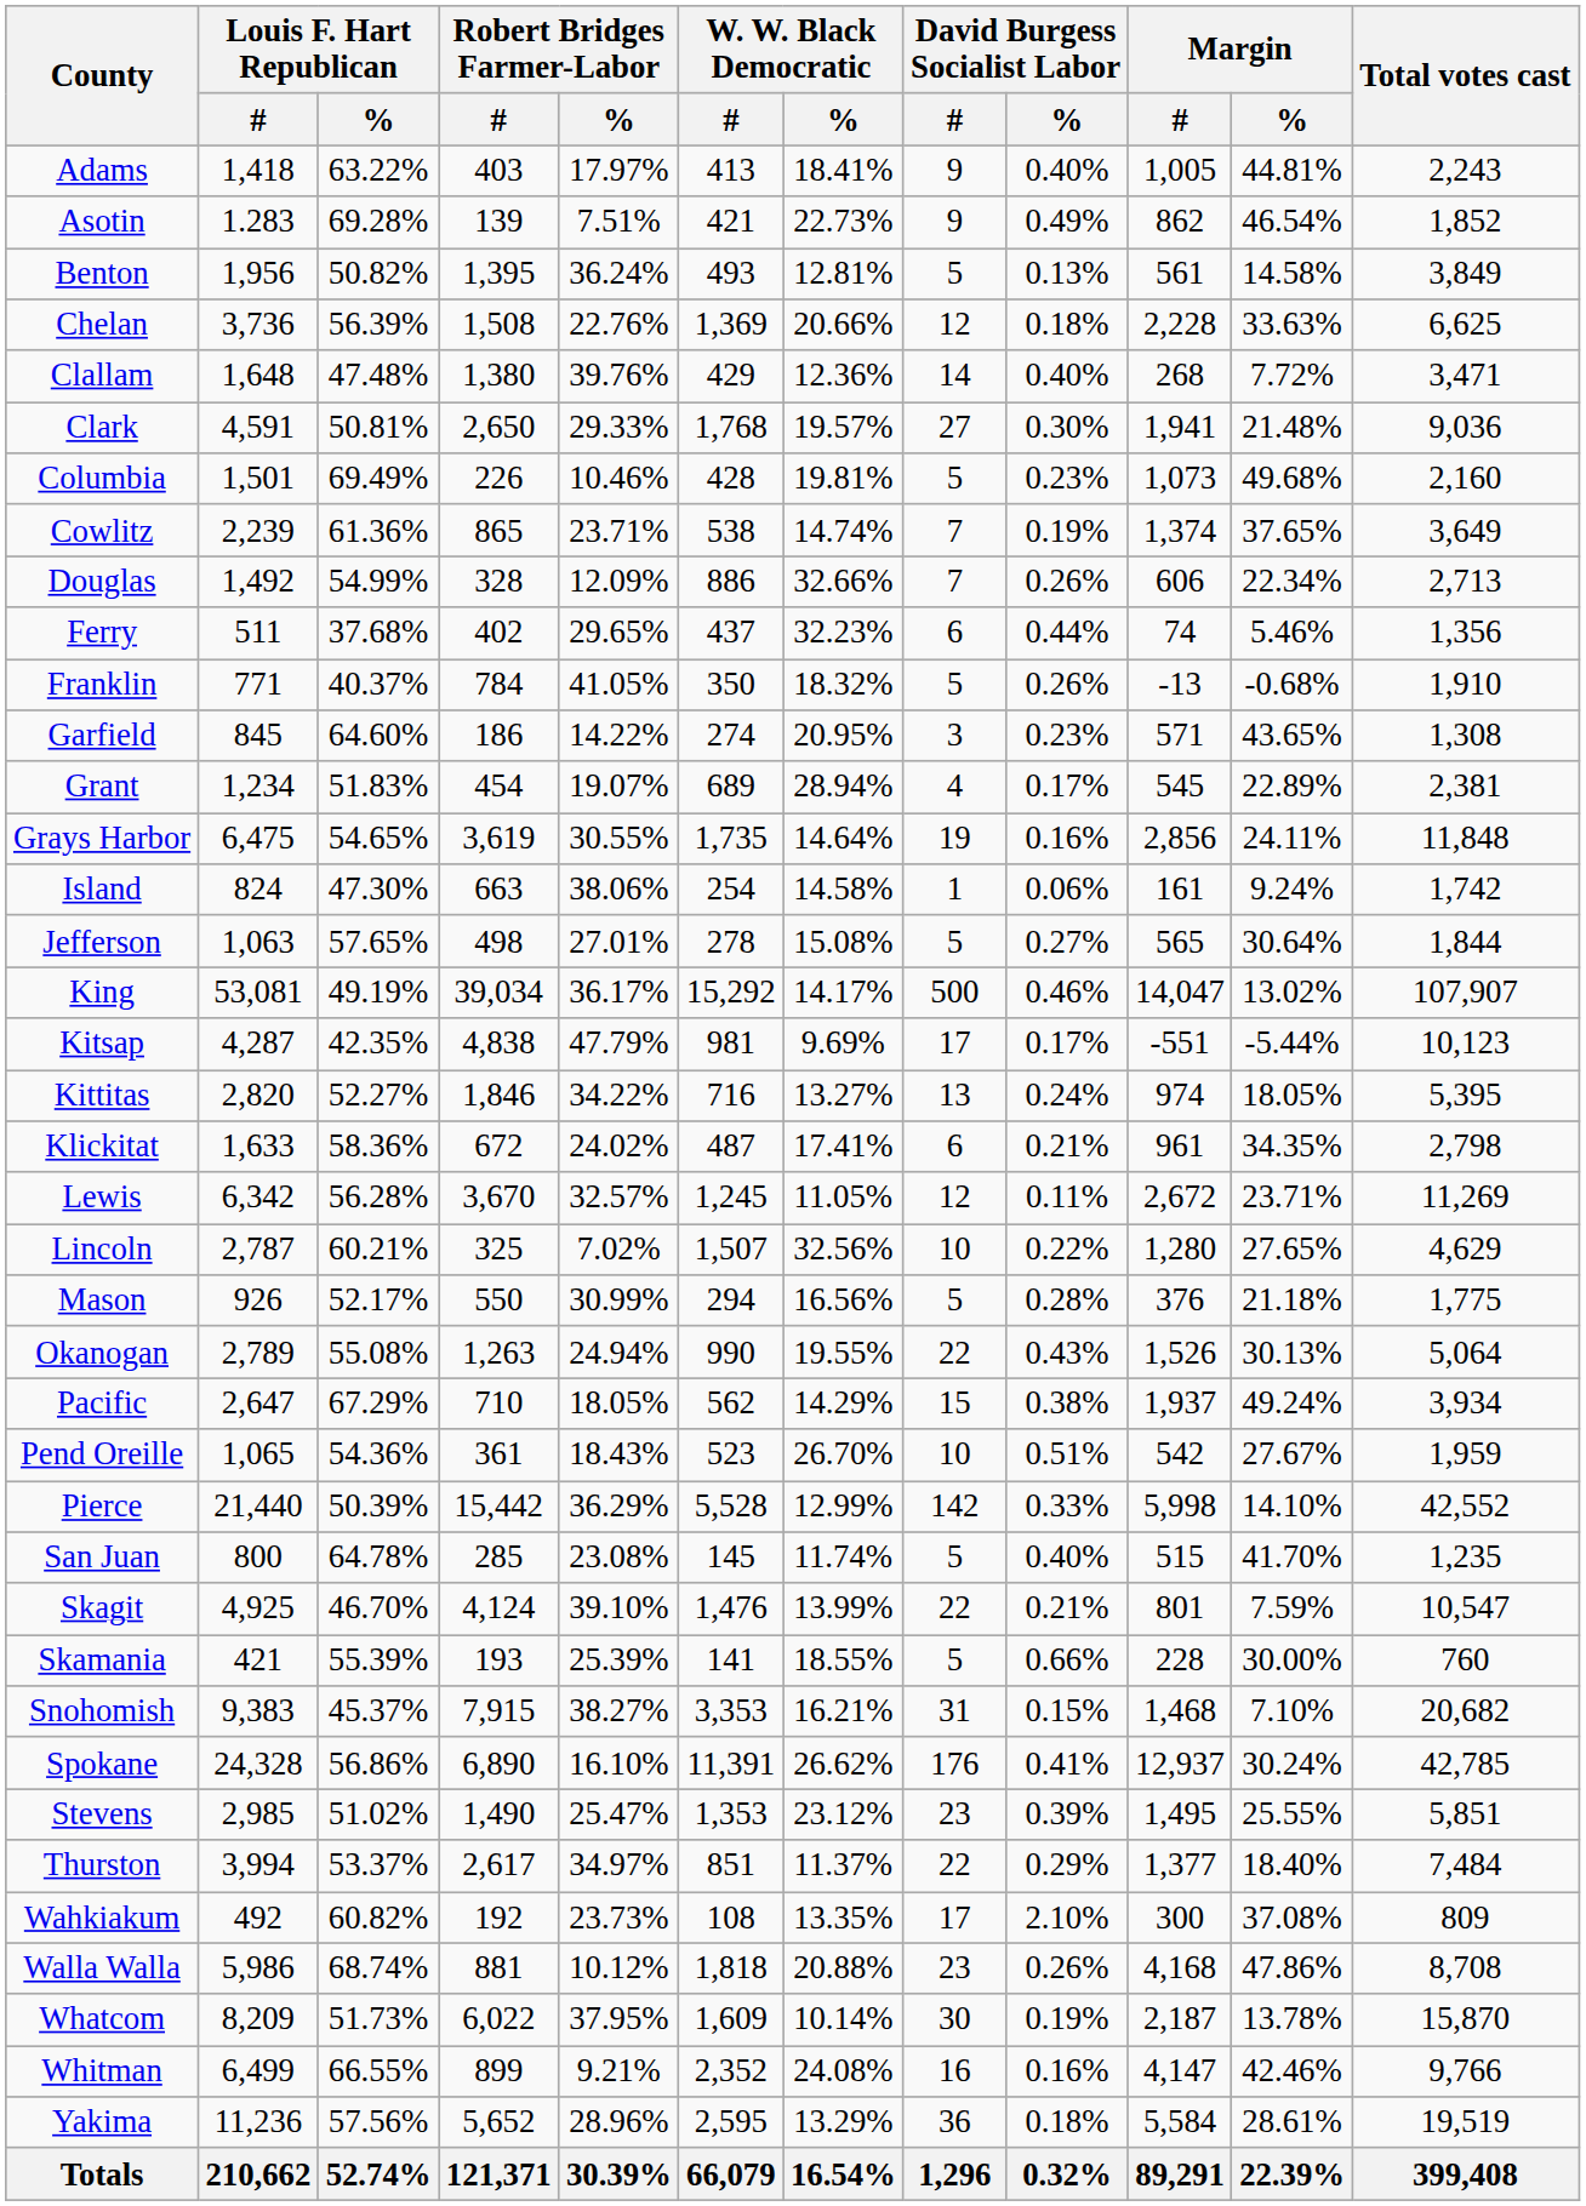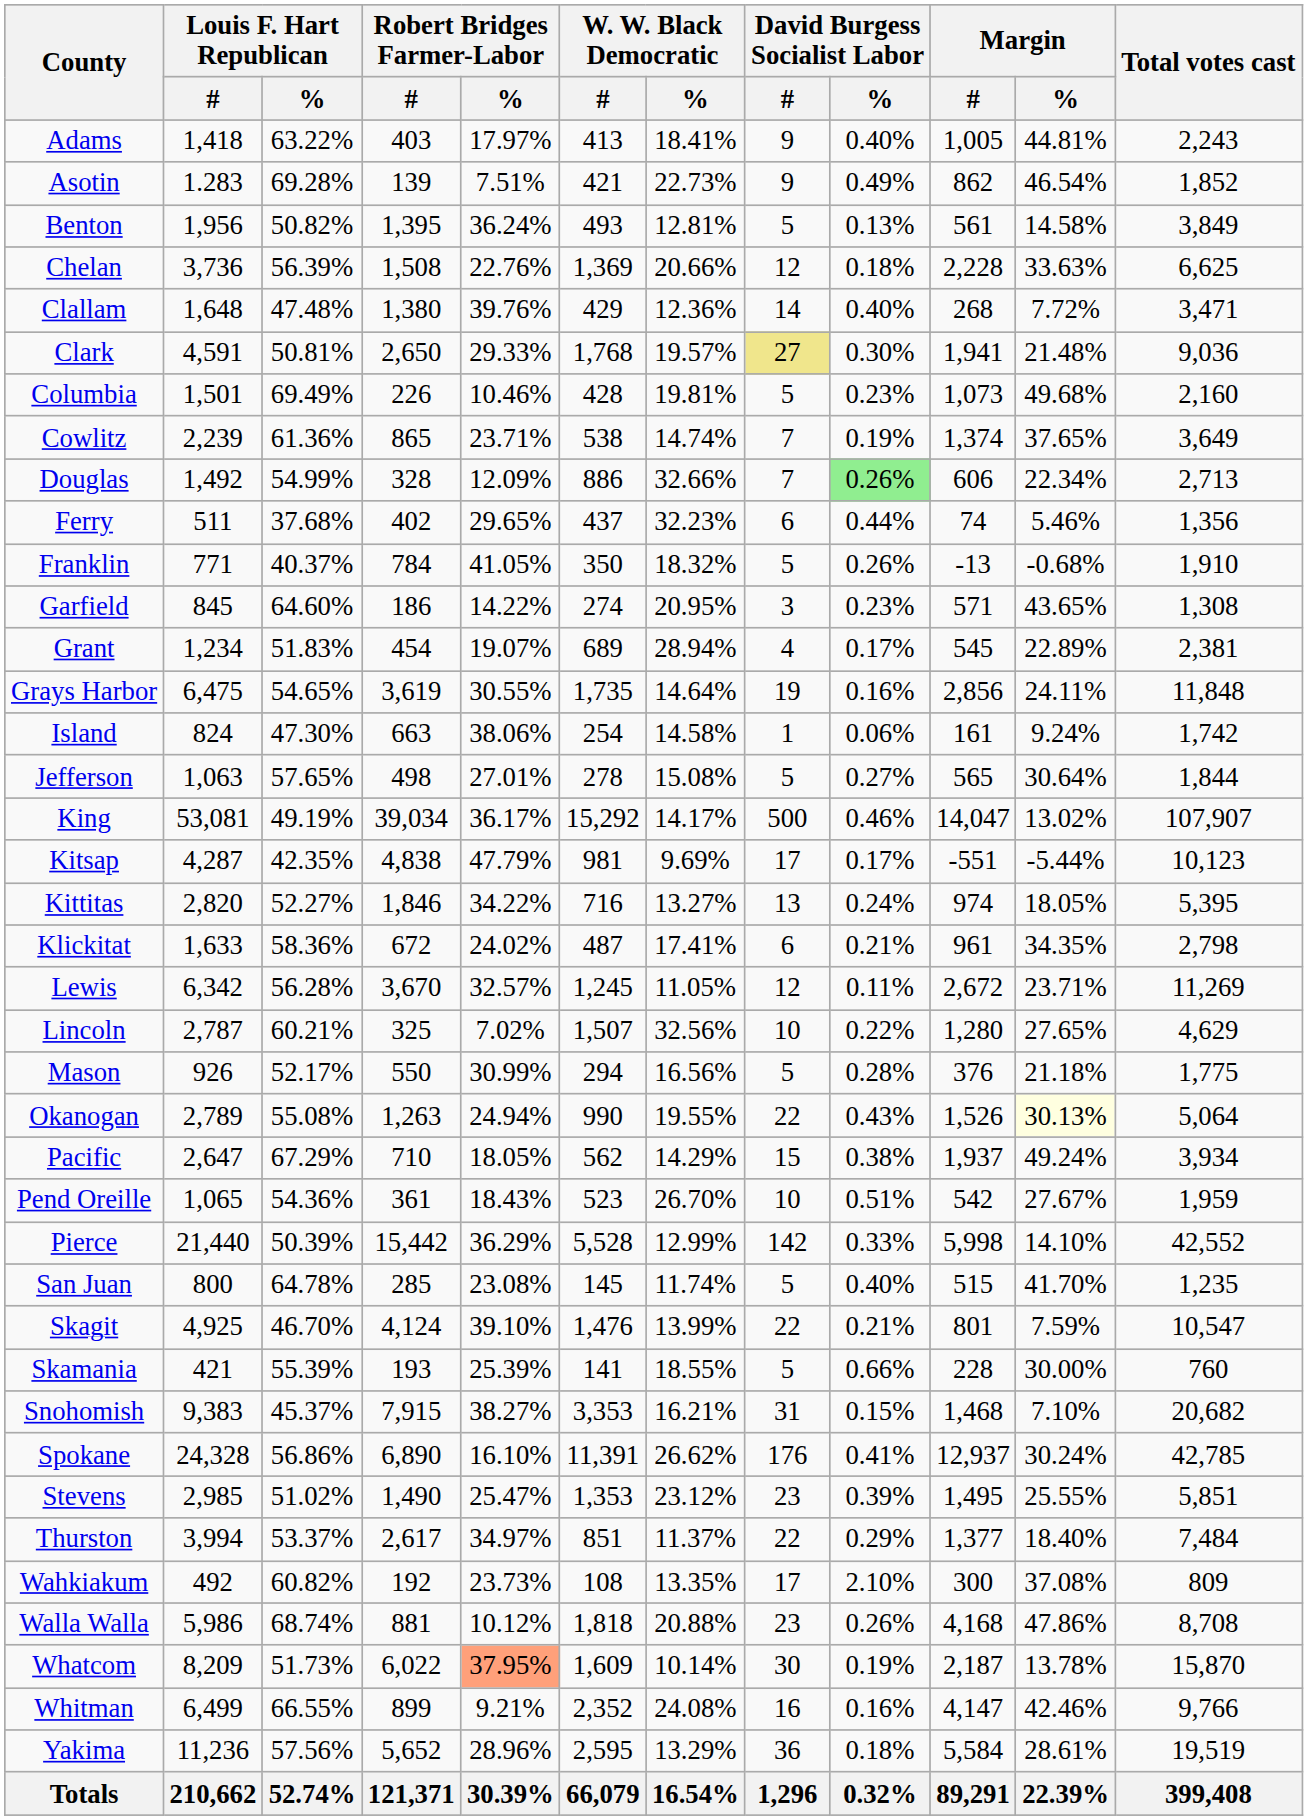Clark | David Burgess Socialist Labor / #: no background -> khaki background
Douglas | David Burgess Socialist Labor / %: no background -> lightgreen background
Okanogan | Margin / %: no background -> lightyellow background
Whatcom | Robert Bridges Farmer-Labor / %: no background -> lightsalmon background
